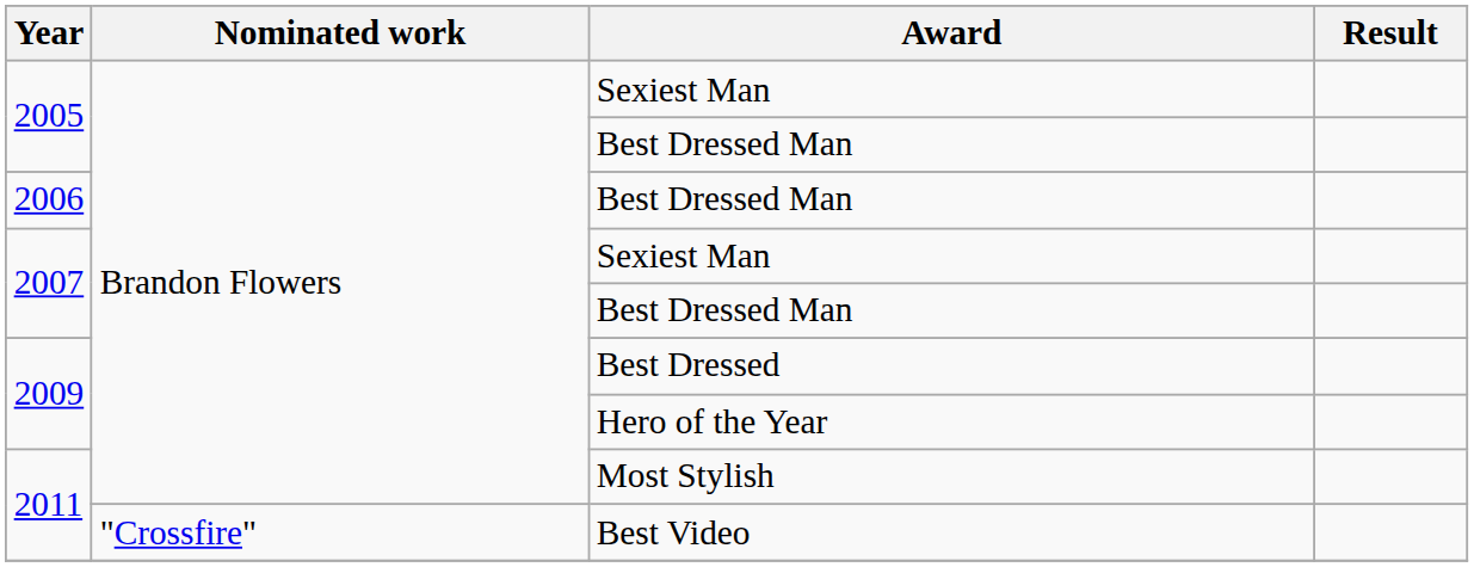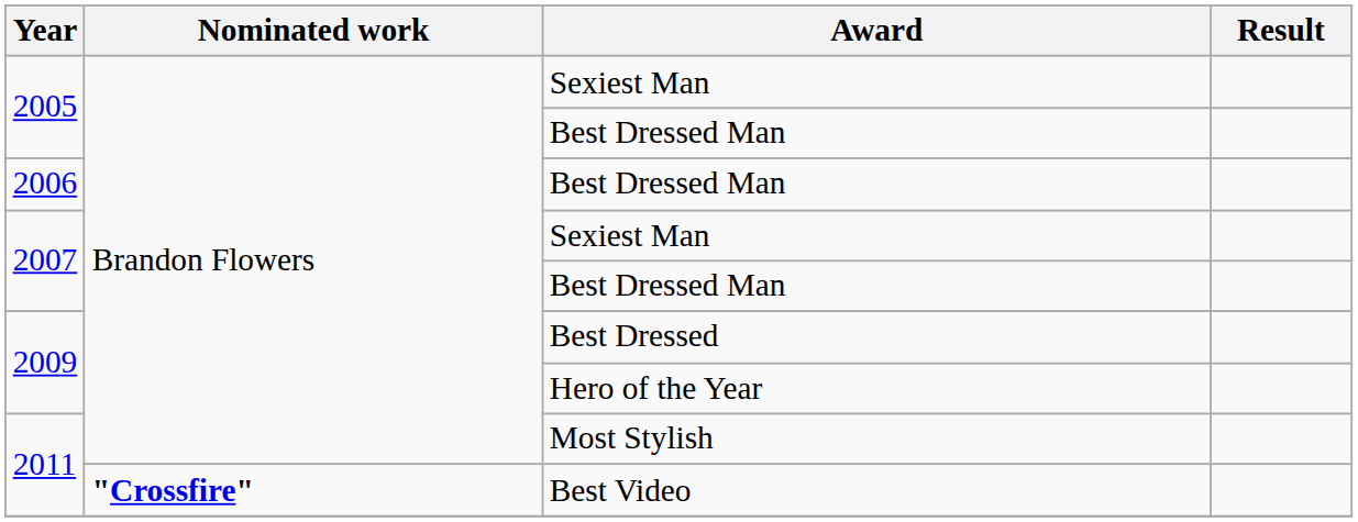Best Video | Nominated work: normal -> bold
